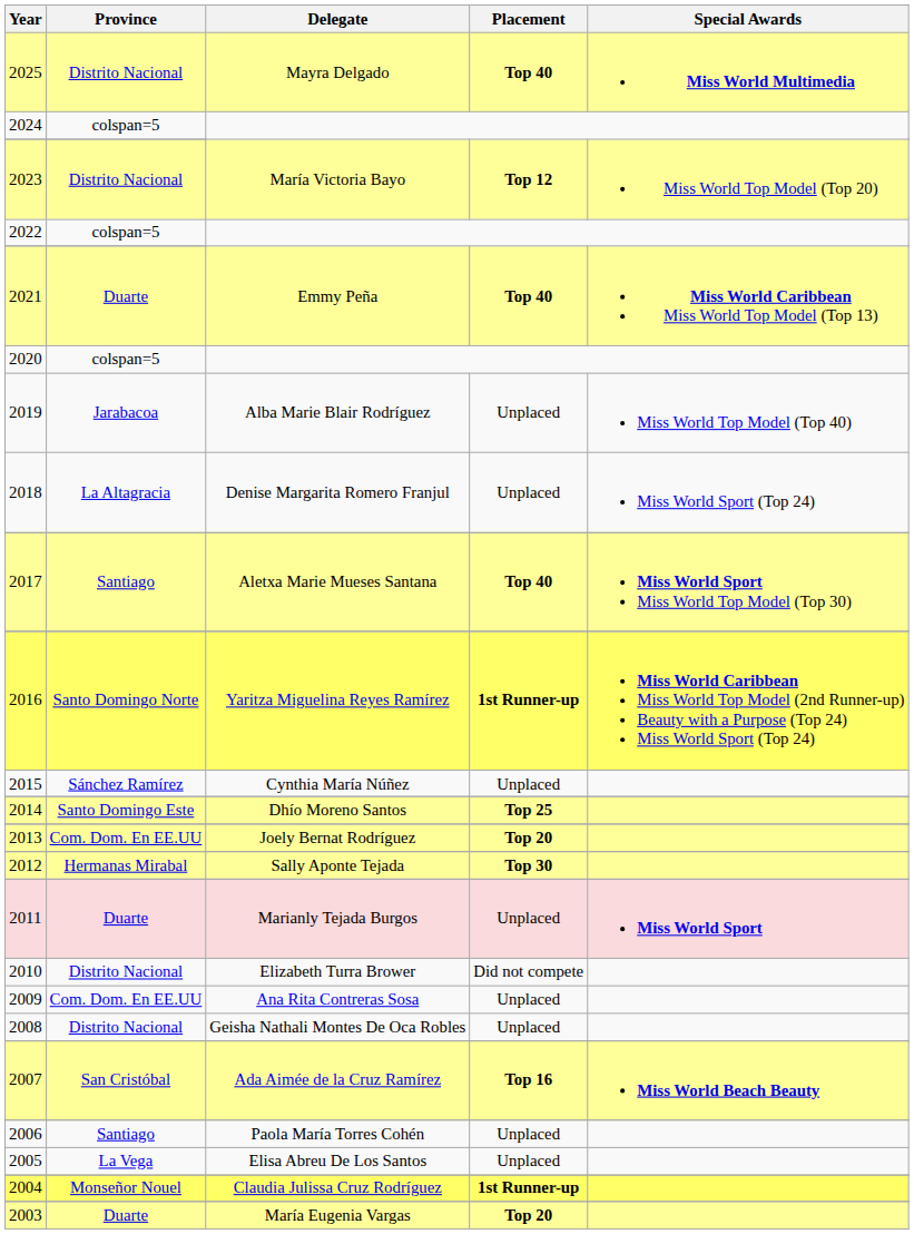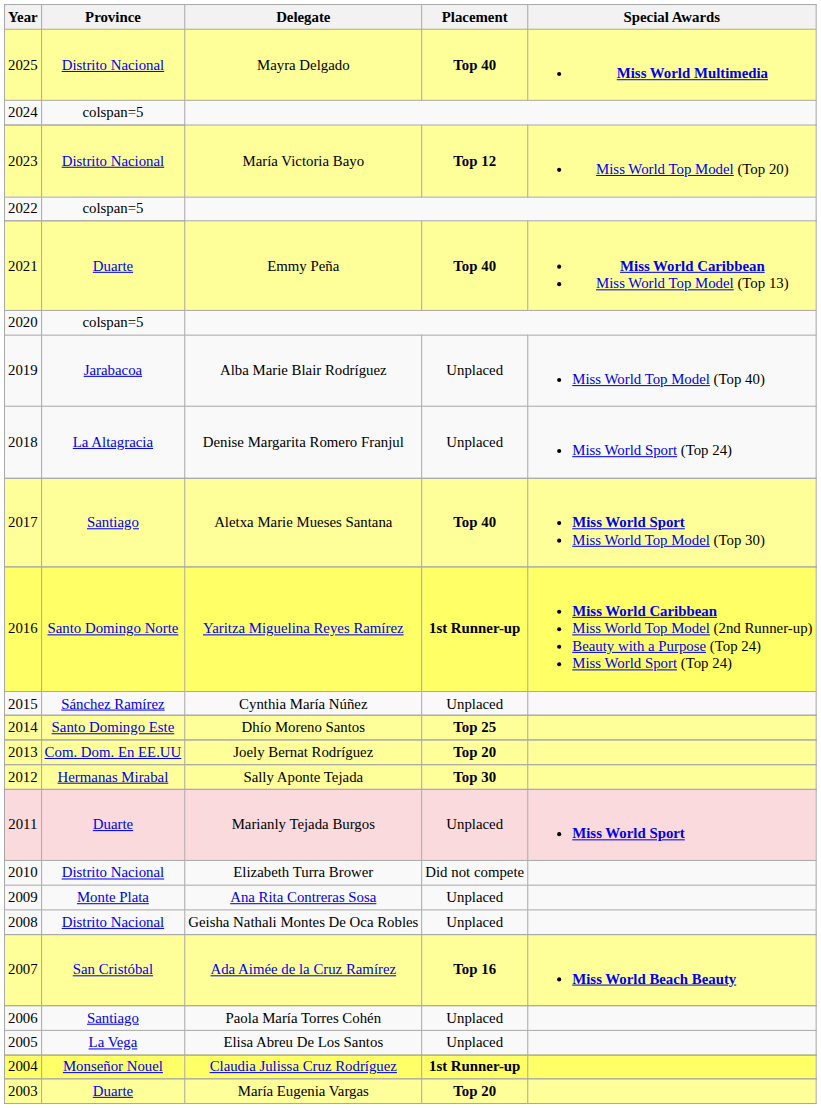Ana Rita Contreras Sosa | Province: Com. Dom. En EE.UU -> Monte Plata
